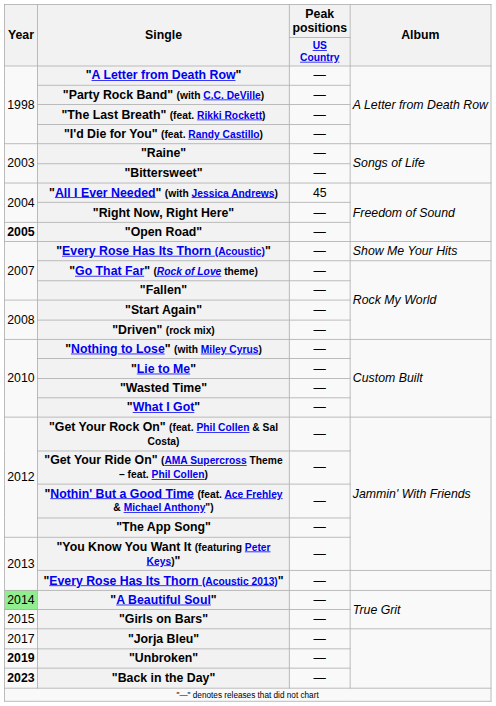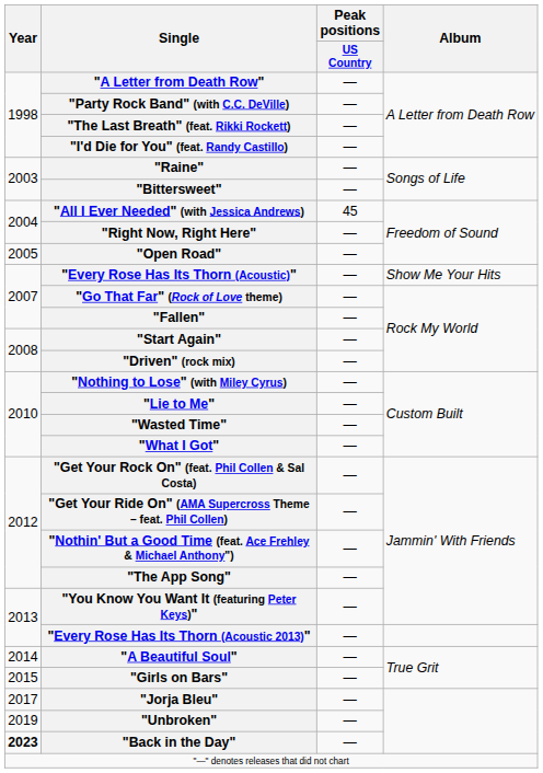"Open Road" | Year: bold -> normal
"A Beautiful Soul" | Year: lightgreen background -> no background
"Unbroken" | Year: bold -> normal
